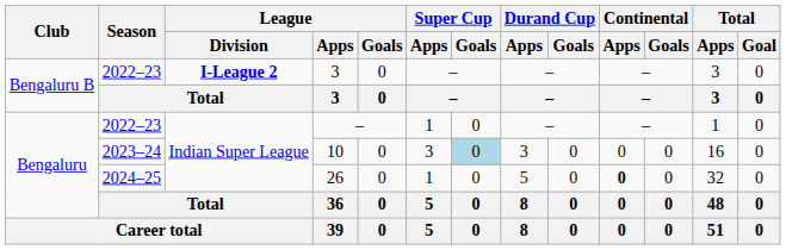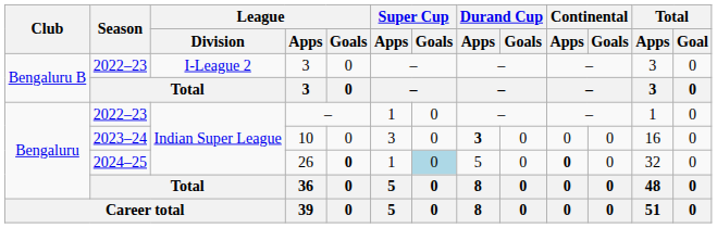2022–23 / 3 | League / Division: bold -> normal
10 | Super Cup / Goals: lightblue background -> no background
10 | Durand Cup / Apps: normal -> bold
26 | League / Goals: normal -> bold
26 | Super Cup / Goals: no background -> lightblue background
